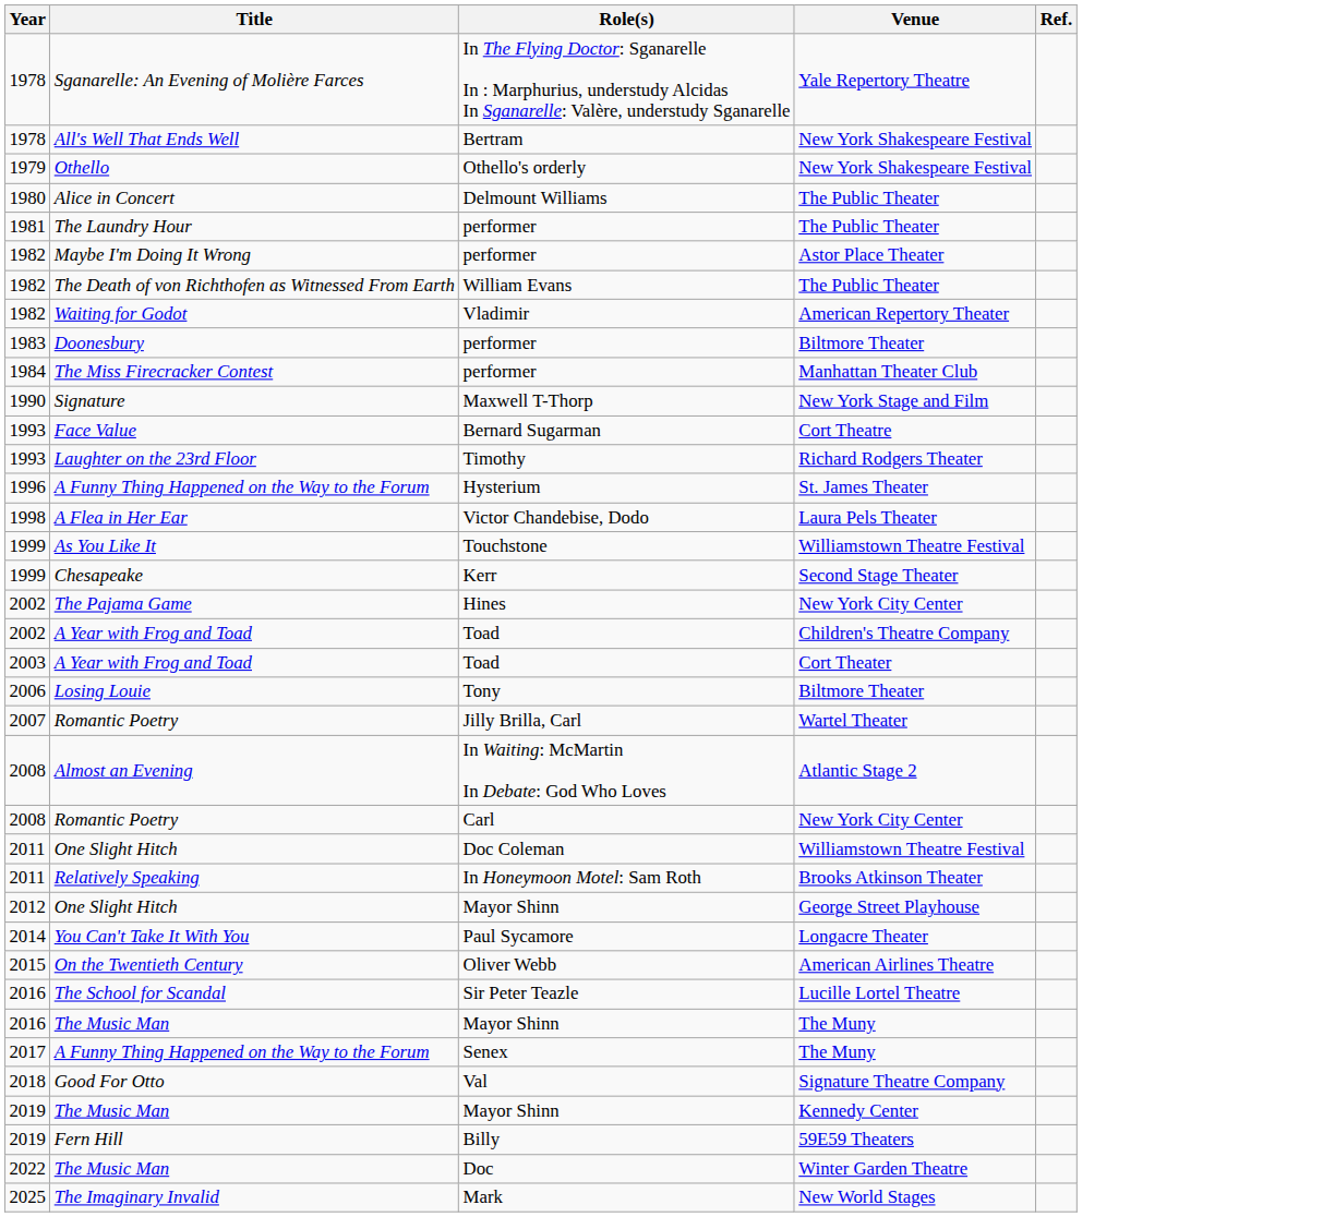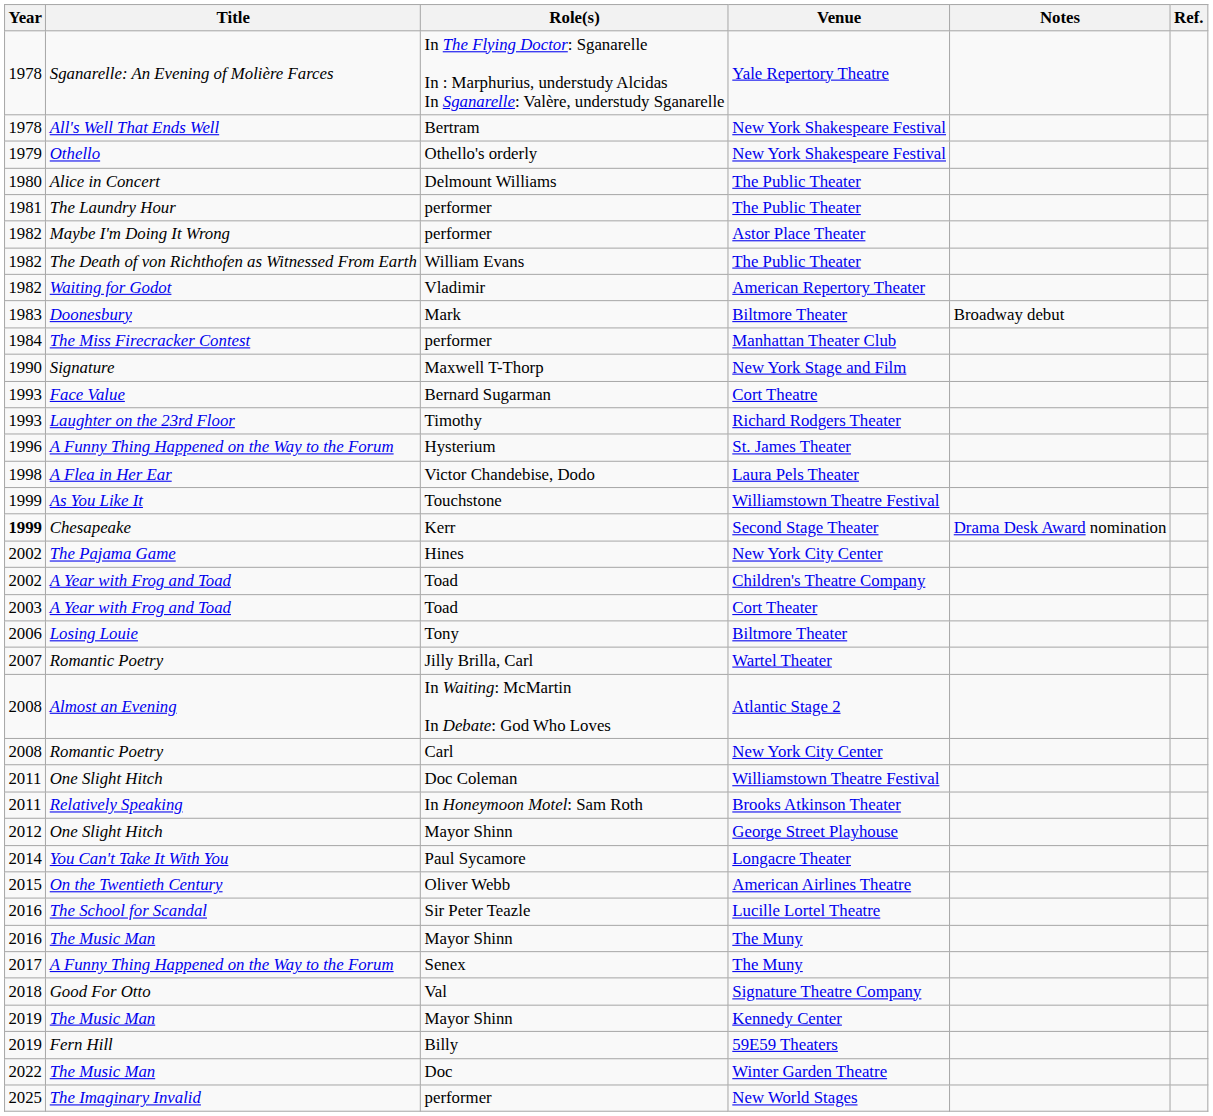+ column: Notes | Broadway debut | Drama Desk Award nomination
Doonesbury | Role(s): performer -> Mark
Chesapeake | Year: normal -> bold
The Imaginary Invalid | Role(s): Mark -> performer
